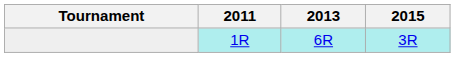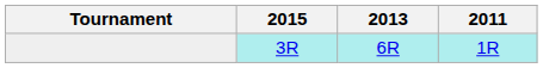columns swapped: 2011 <-> 2015
